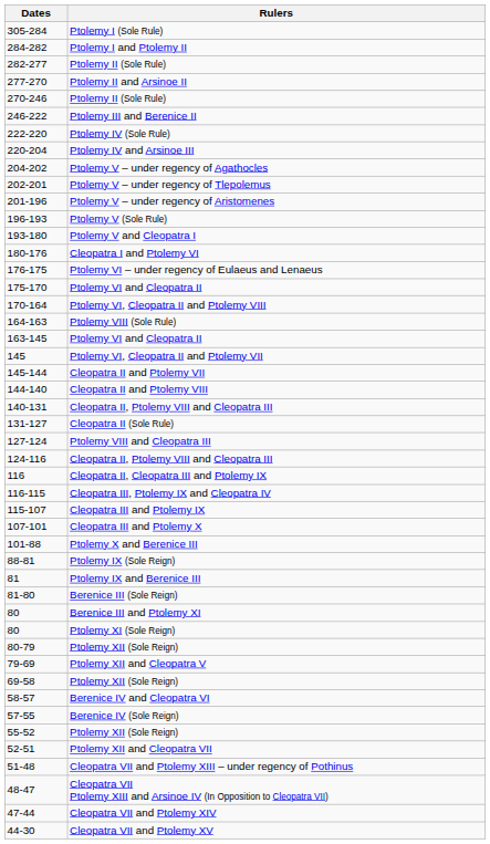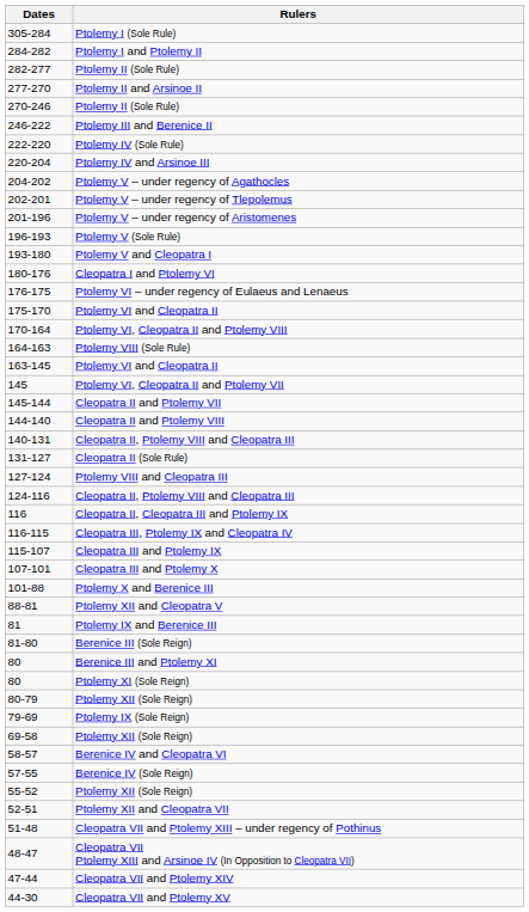row 33 | Rulers: Ptolemy IX (Sole Reign) -> Ptolemy XII and Cleopatra V
row 39 | Rulers: Ptolemy XII and Cleopatra V -> Ptolemy IX (Sole Reign)
